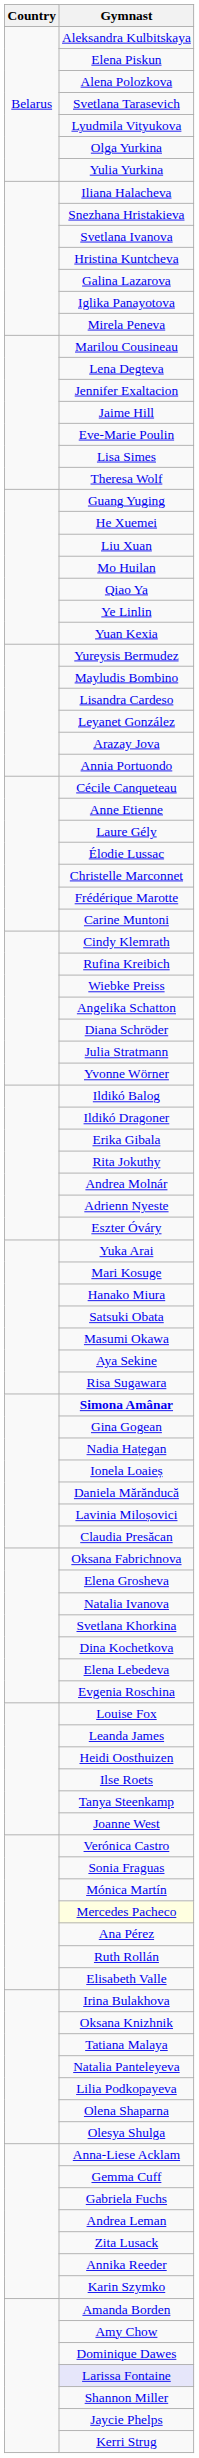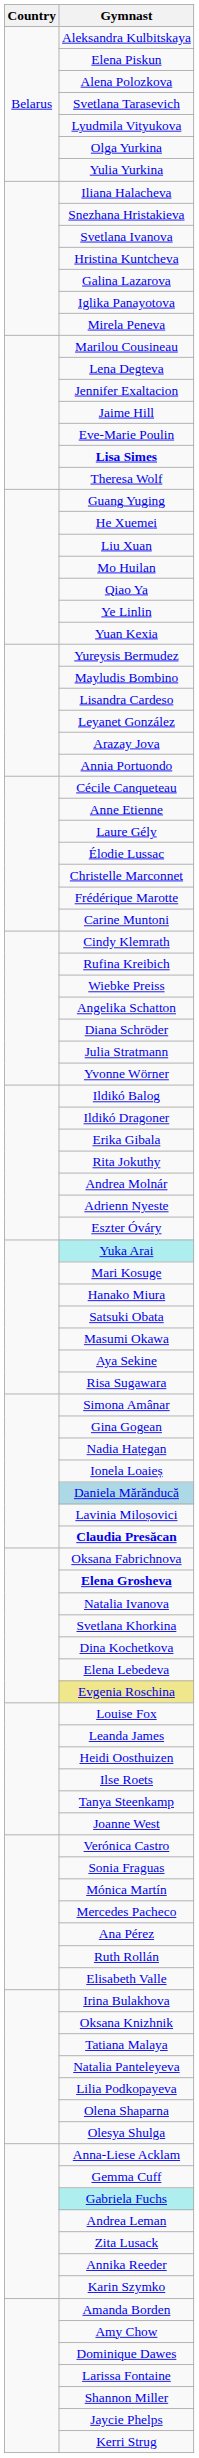Lisa Simes | Gymnast: normal -> bold
Yuka Arai | Gymnast: no background -> paleturquoise background
Simona Amânar | Gymnast: bold -> normal
Daniela Mărănducă | Gymnast: no background -> lightblue background
Claudia Presăcan | Gymnast: normal -> bold
Elena Grosheva | Gymnast: normal -> bold
Evgenia Roschina | Gymnast: no background -> khaki background
Mercedes Pacheco | Gymnast: lightyellow background -> no background
Gabriela Fuchs | Gymnast: no background -> paleturquoise background
Larissa Fontaine | Gymnast: lavender background -> no background
